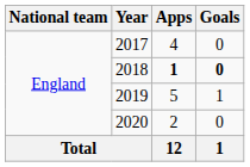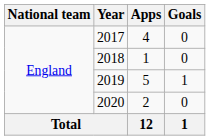2018 | Apps: bold -> normal
2018 | Goals: bold -> normal
